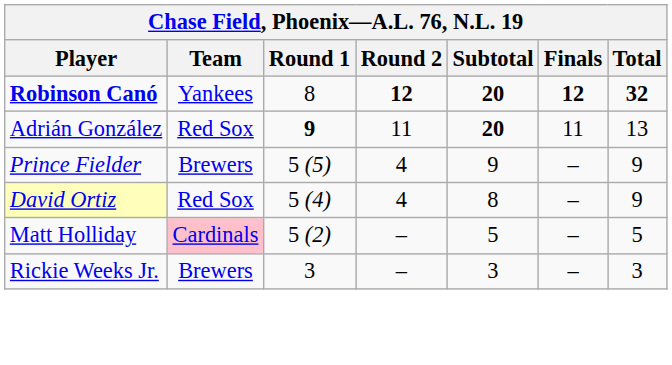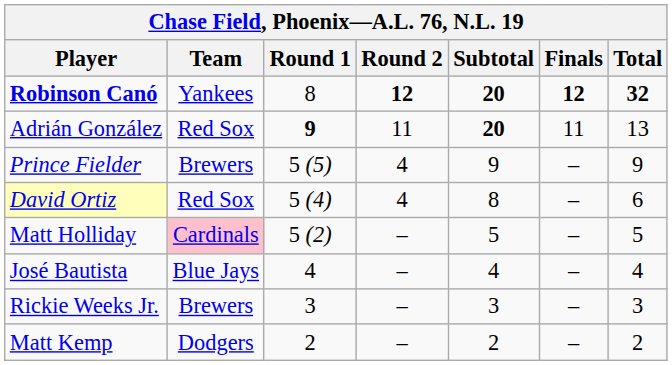David Ortiz | Total: 9 -> 6
+ row: José Bautista | Blue Jays | 4 | – | 4 | – | 4
+ row: Matt Kemp | Dodgers | 2 | – | 2 | – | 2
